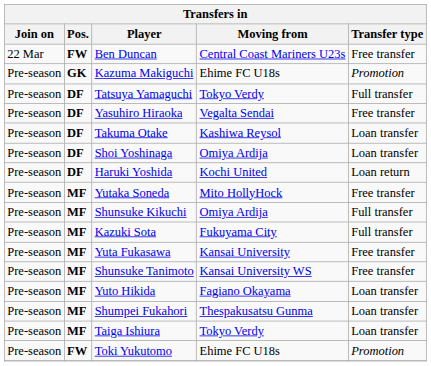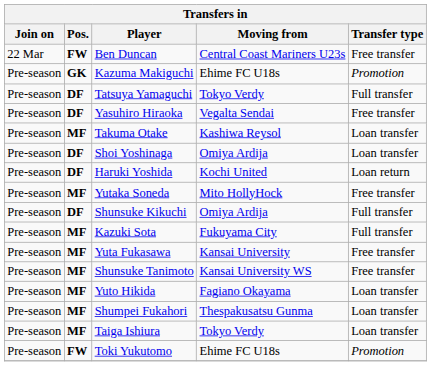Takuma Otake | Pos.: DF -> MF
Shunsuke Kikuchi | Pos.: MF -> DF
